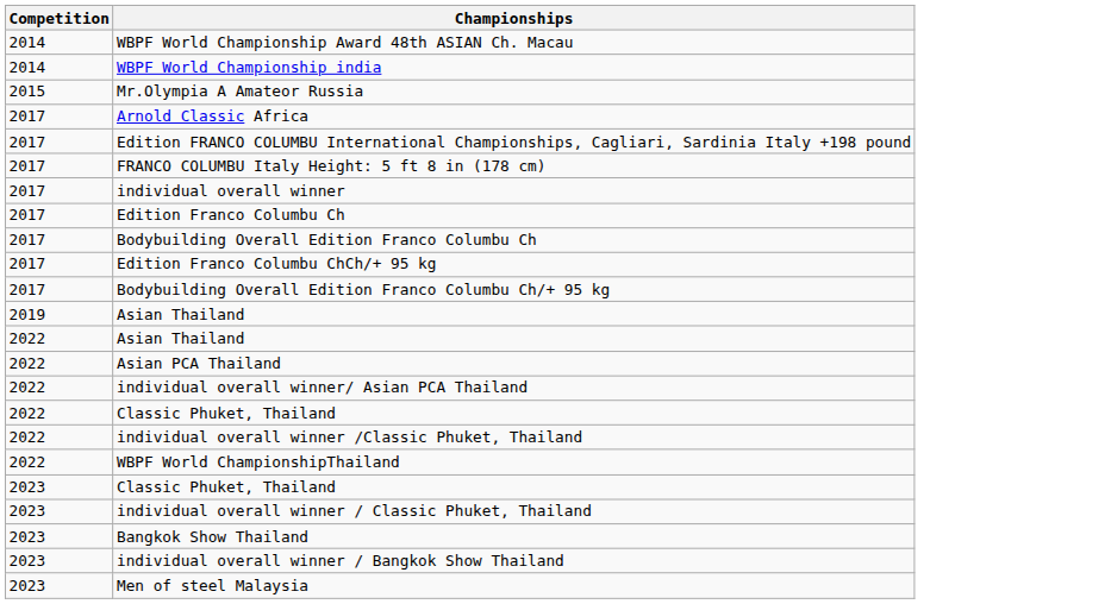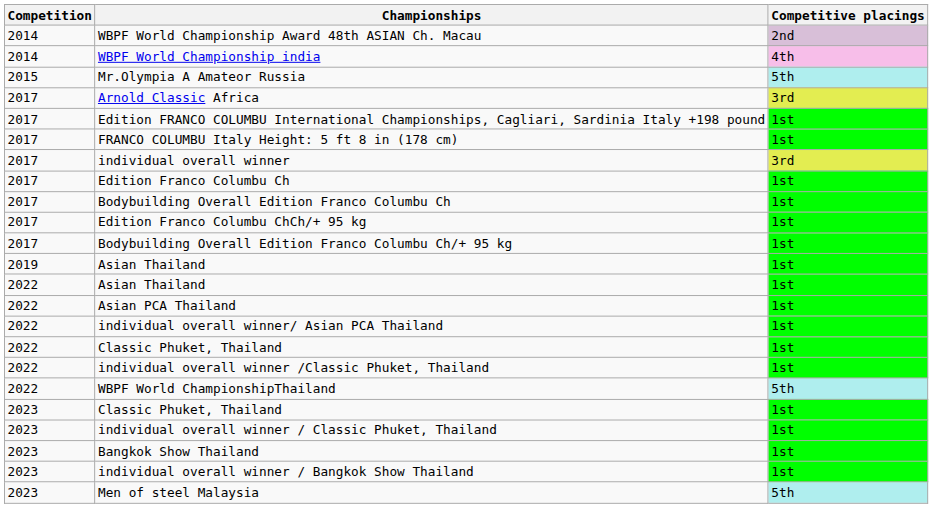+ column: Competitive placings | 2nd | 4th | 5th | 3rd | 1st | 1st | 3rd | 1st | 1st | 1st | 1st | 1st | 1st | 1st | 1st | 1st | 1st | 5th | 1st | 1st | 1st | 1st | 5th
